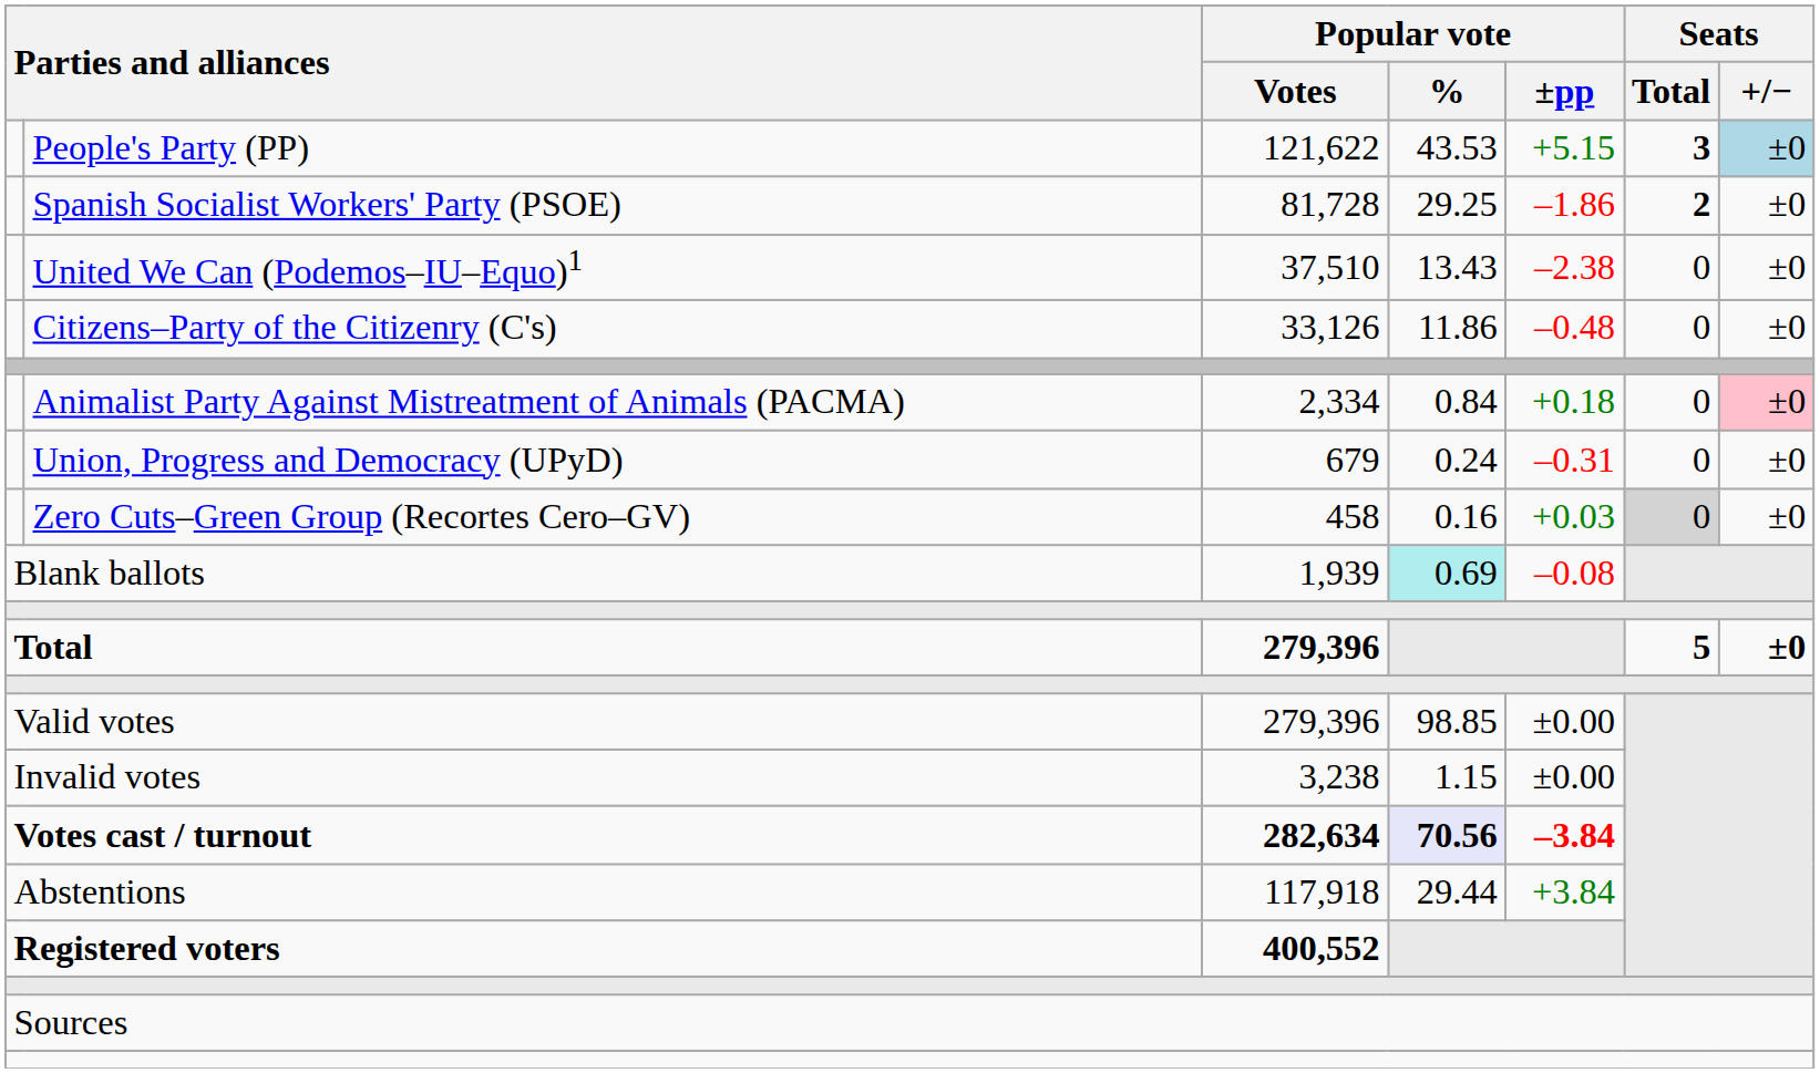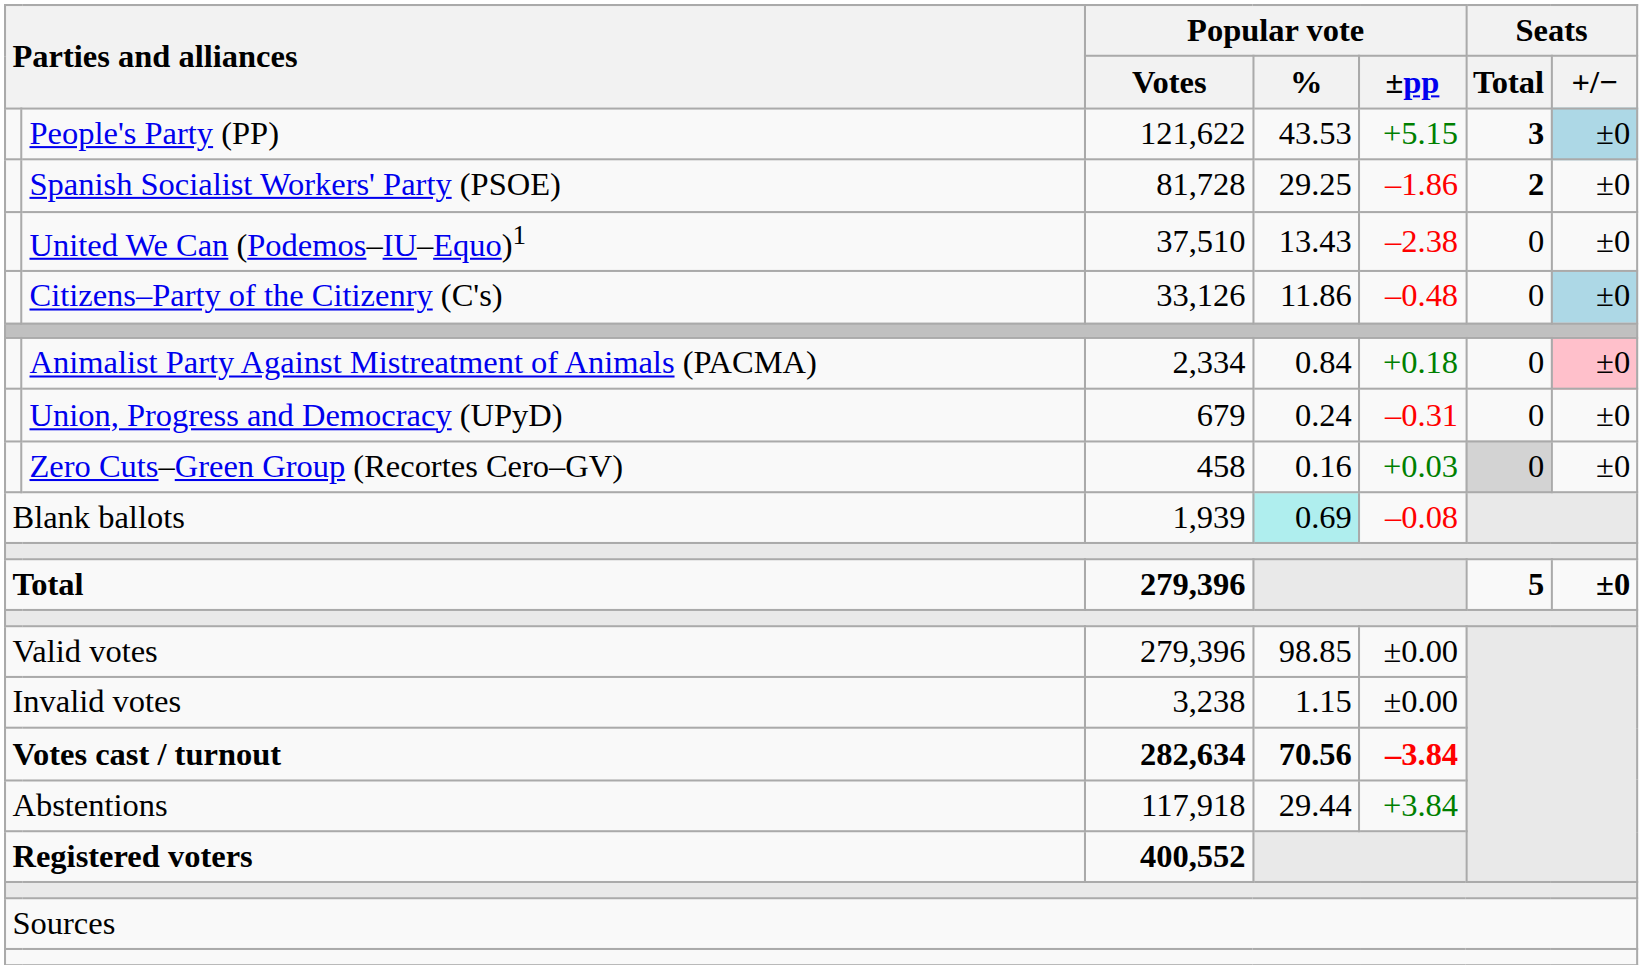Citizens–Party of the Citizenry (C's) | Seats / +/−: no background -> lightblue background
Votes cast / turnout | Popular vote / %: lavender background -> no background
